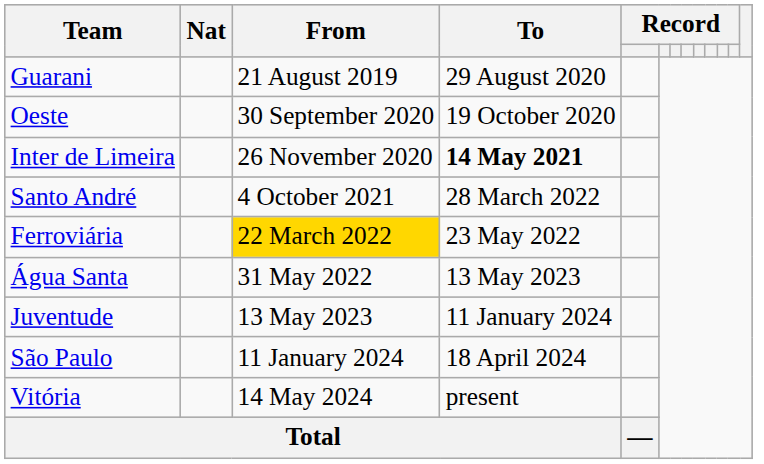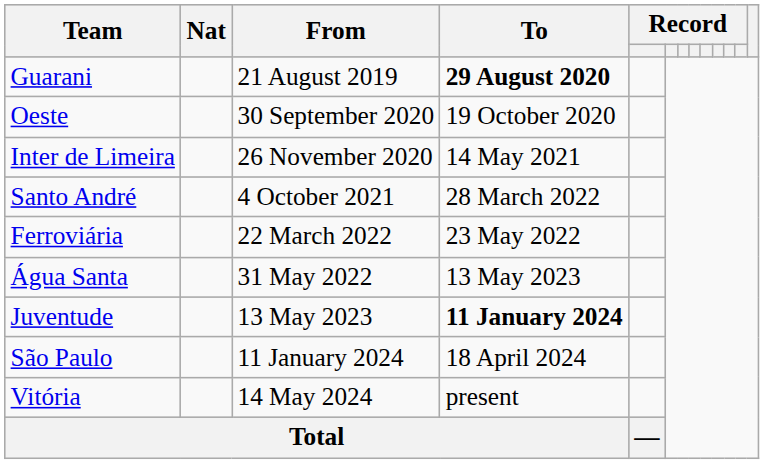Guarani | To: normal -> bold
Inter de Limeira | To: bold -> normal
Ferroviária | From: gold background -> no background
Juventude | To: normal -> bold
